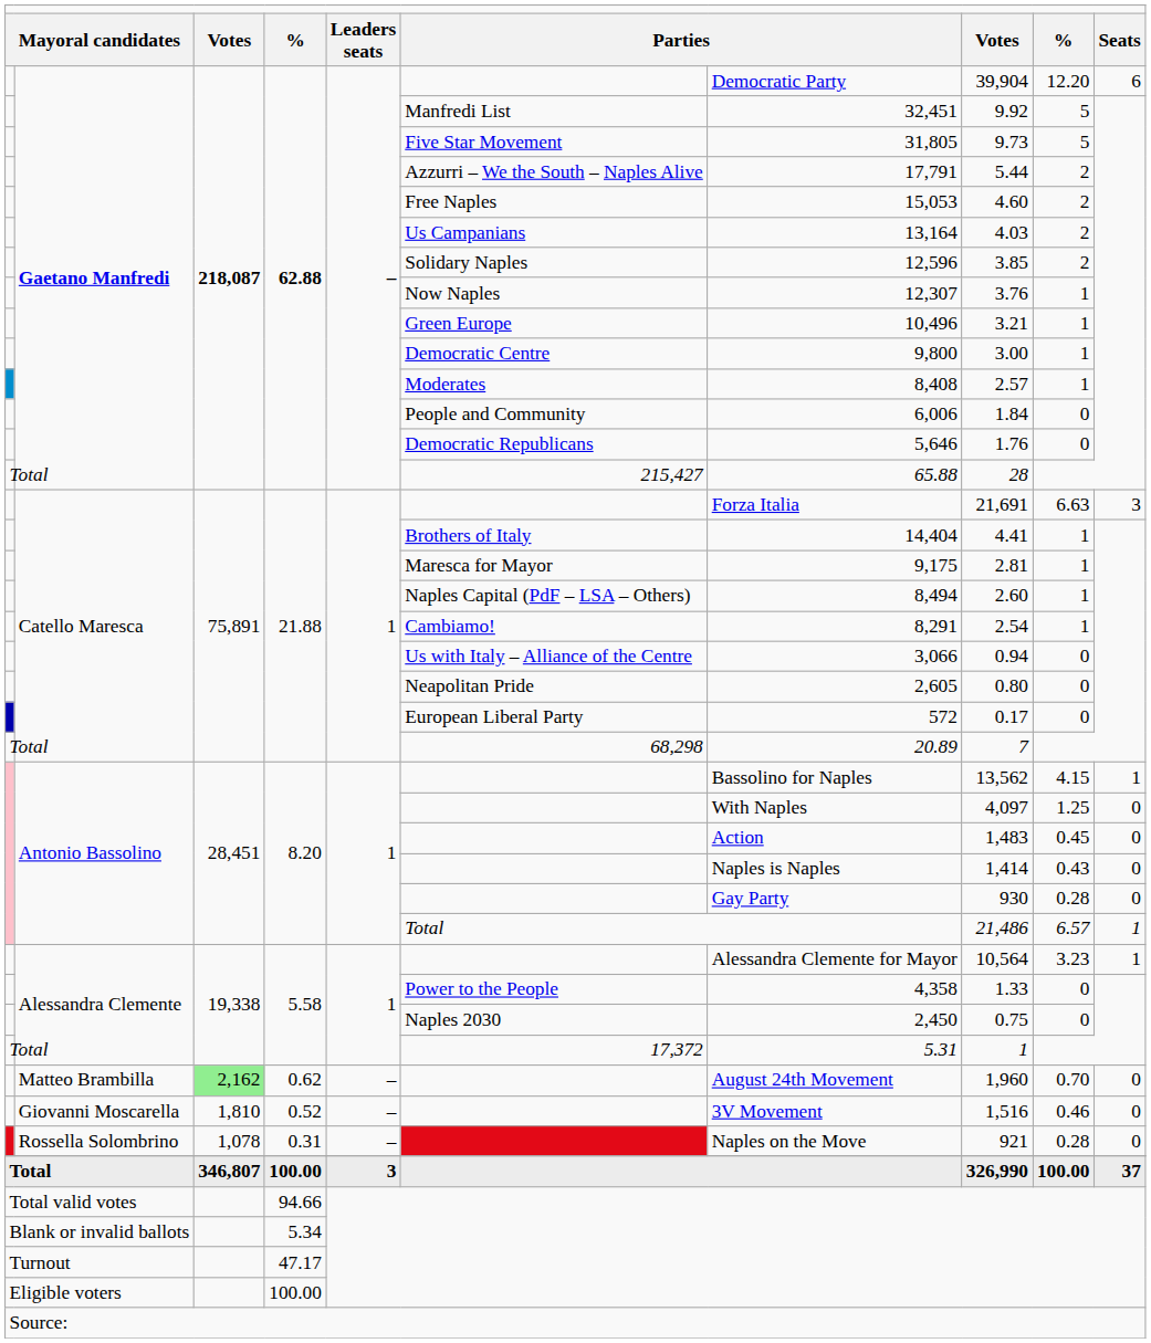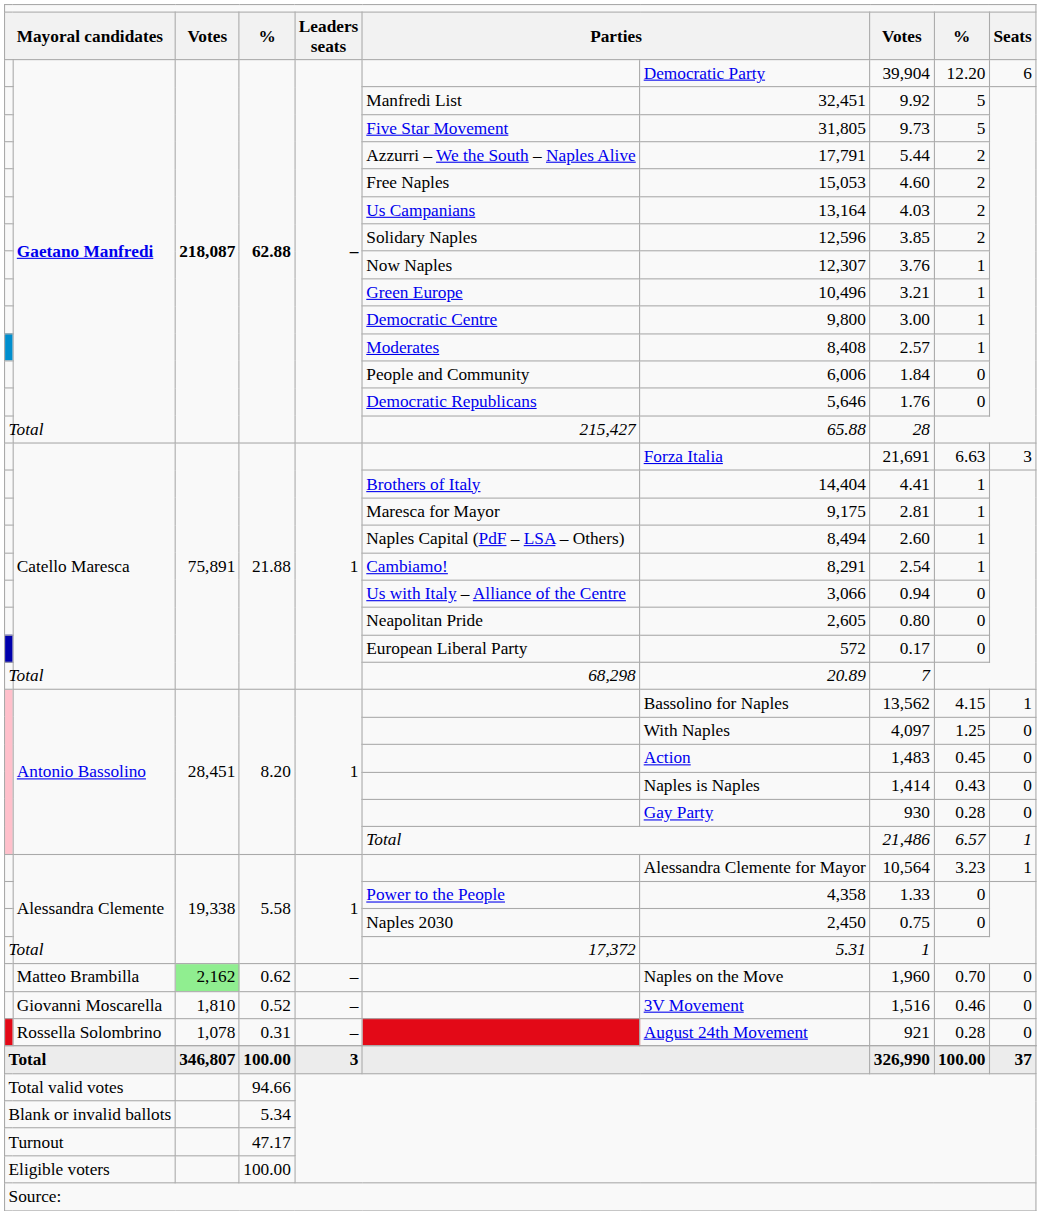Matteo Brambilla | column 7: August 24th Movement -> Naples on the Move
Rossella Solombrino | column 7: Naples on the Move -> August 24th Movement
